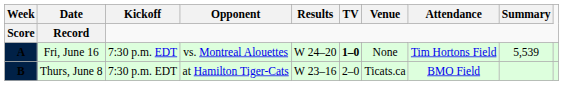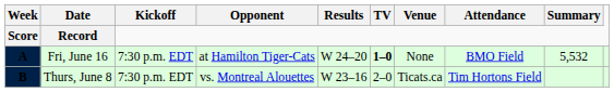A | Opponent: vs. Montreal Alouettes -> at Hamilton Tiger-Cats
A | Attendance: Tim Hortons Field -> BMO Field
A | Summary: 5,539 -> 5,532
B | Opponent: at Hamilton Tiger-Cats -> vs. Montreal Alouettes
B | Attendance: BMO Field -> Tim Hortons Field
